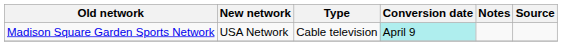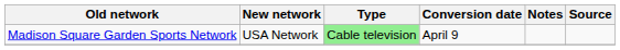Madison Square Garden Sports Network | Type: no background -> lightgreen background
Madison Square Garden Sports Network | Conversion date: paleturquoise background -> no background
